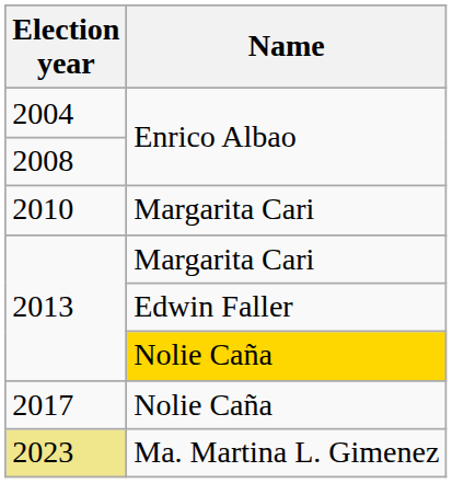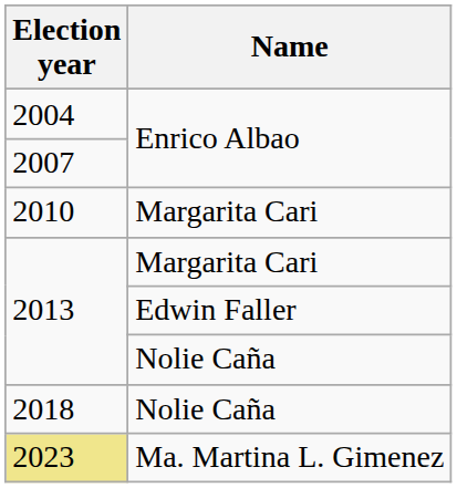row 3 | Election year: 2008 -> 2007
row 7 | Name: gold background -> no background
row 8 | Election year: 2017 -> 2018
